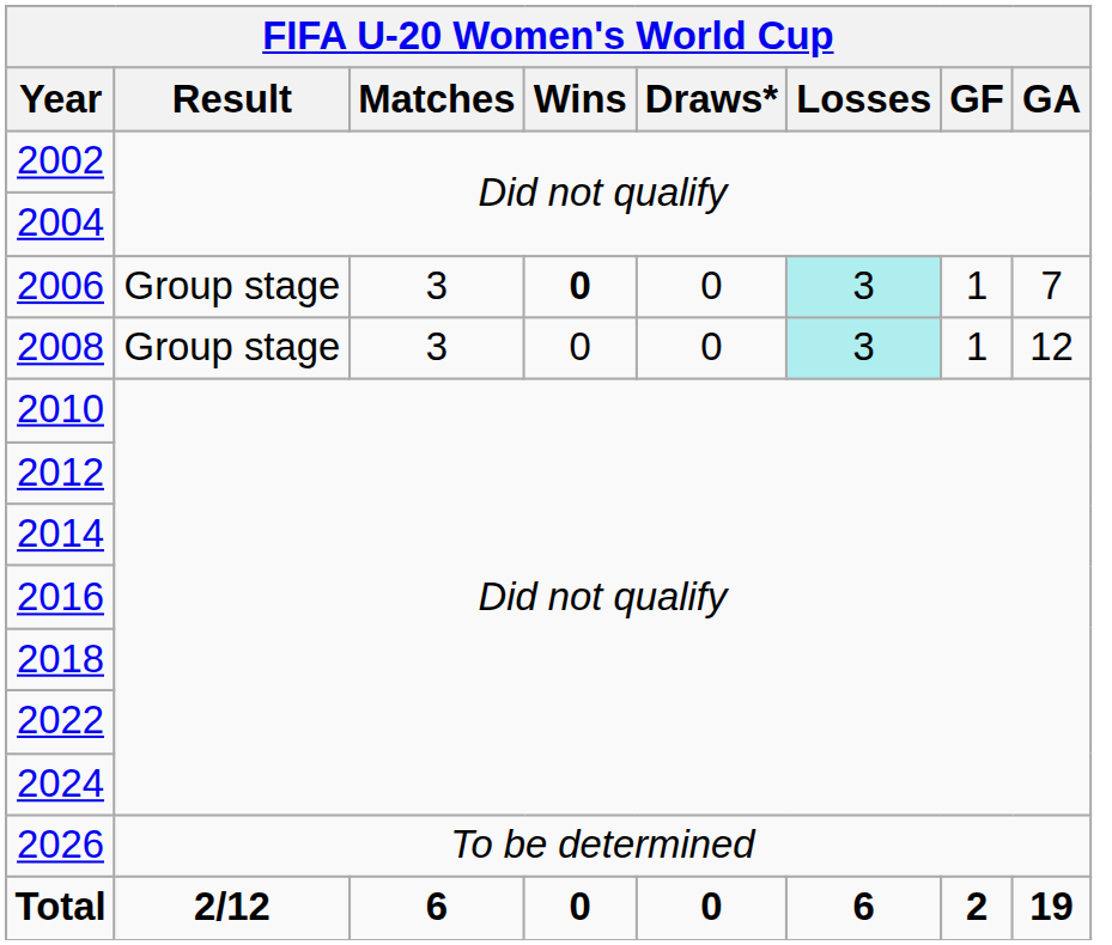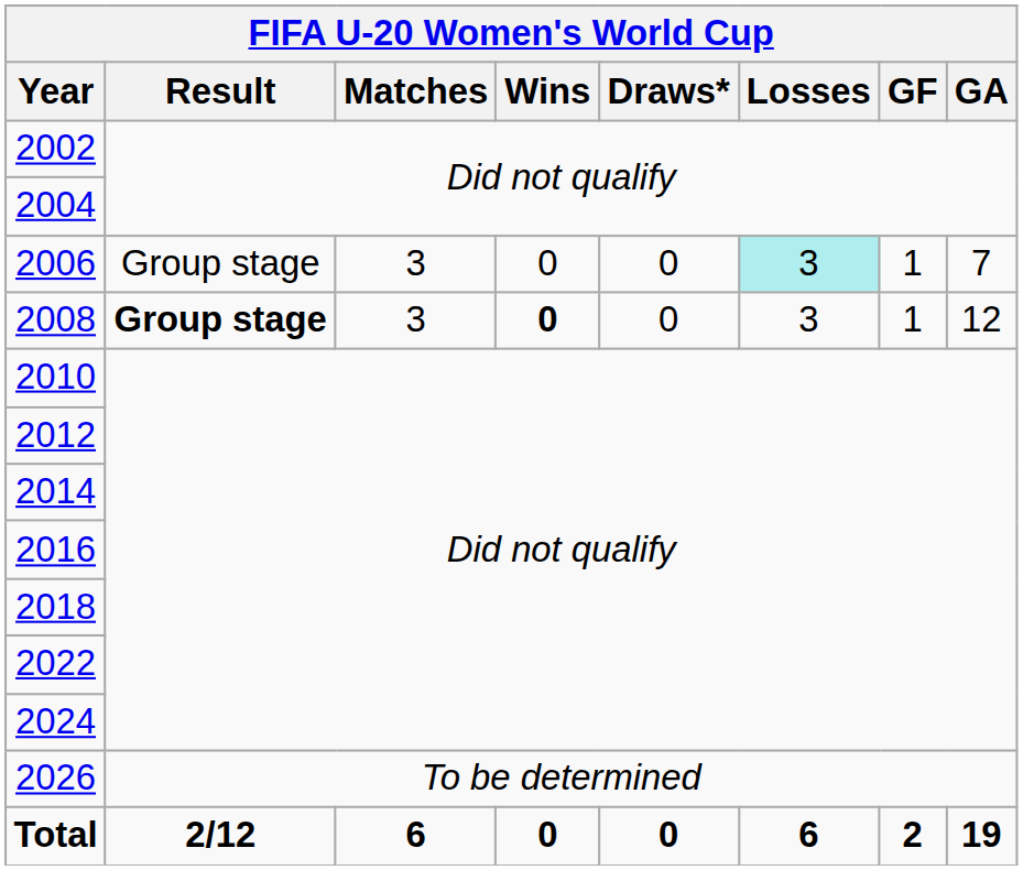2006 | Wins: bold -> normal
2008 | Result: normal -> bold
2008 | Wins: normal -> bold
2008 | Losses: paleturquoise background -> no background
